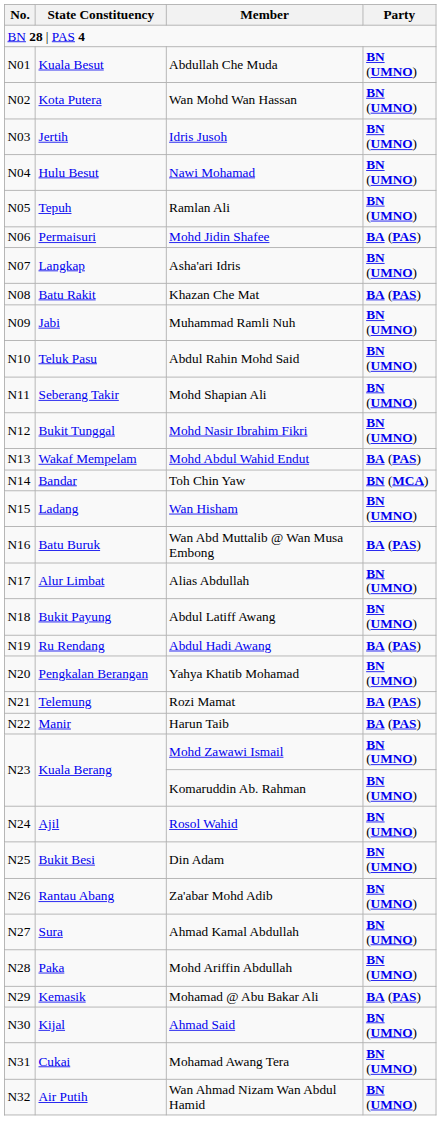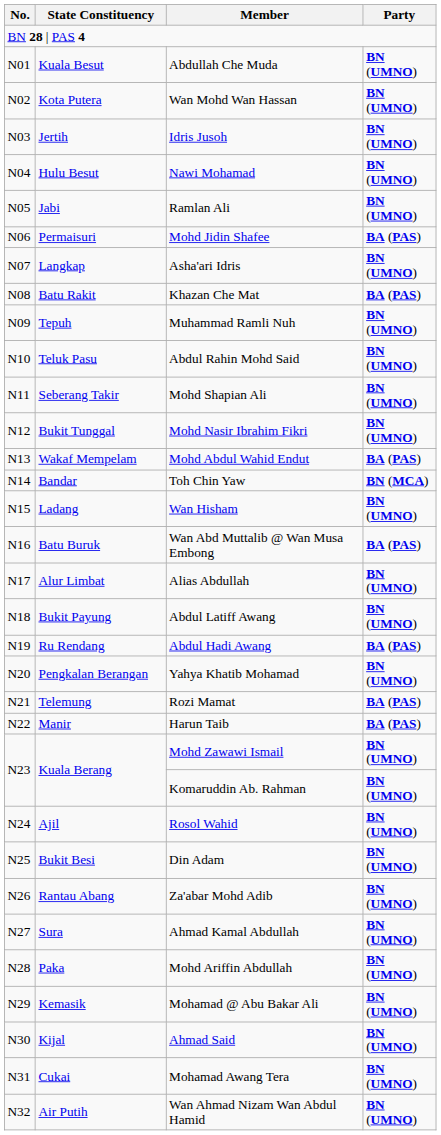Ramlan Ali | State Constituency: Tepuh -> Jabi
Muhammad Ramli Nuh | State Constituency: Jabi -> Tepuh
Mohamad @ Abu Bakar Ali | Party: BA (PAS) -> BN (UMNO)
